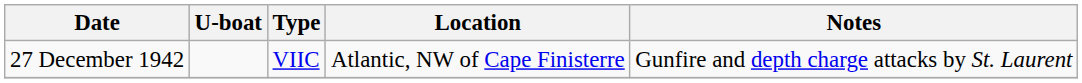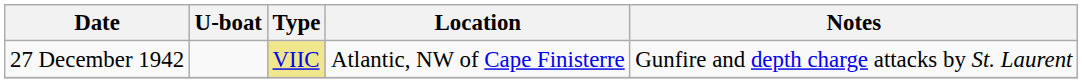27 December 1942 | Type: no background -> khaki background
